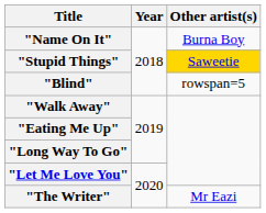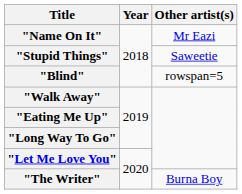"Name On It" | Other artist(s): Burna Boy -> Mr Eazi
"Stupid Things" | Other artist(s): gold background -> no background
"The Writer" | Other artist(s): Mr Eazi -> Burna Boy
